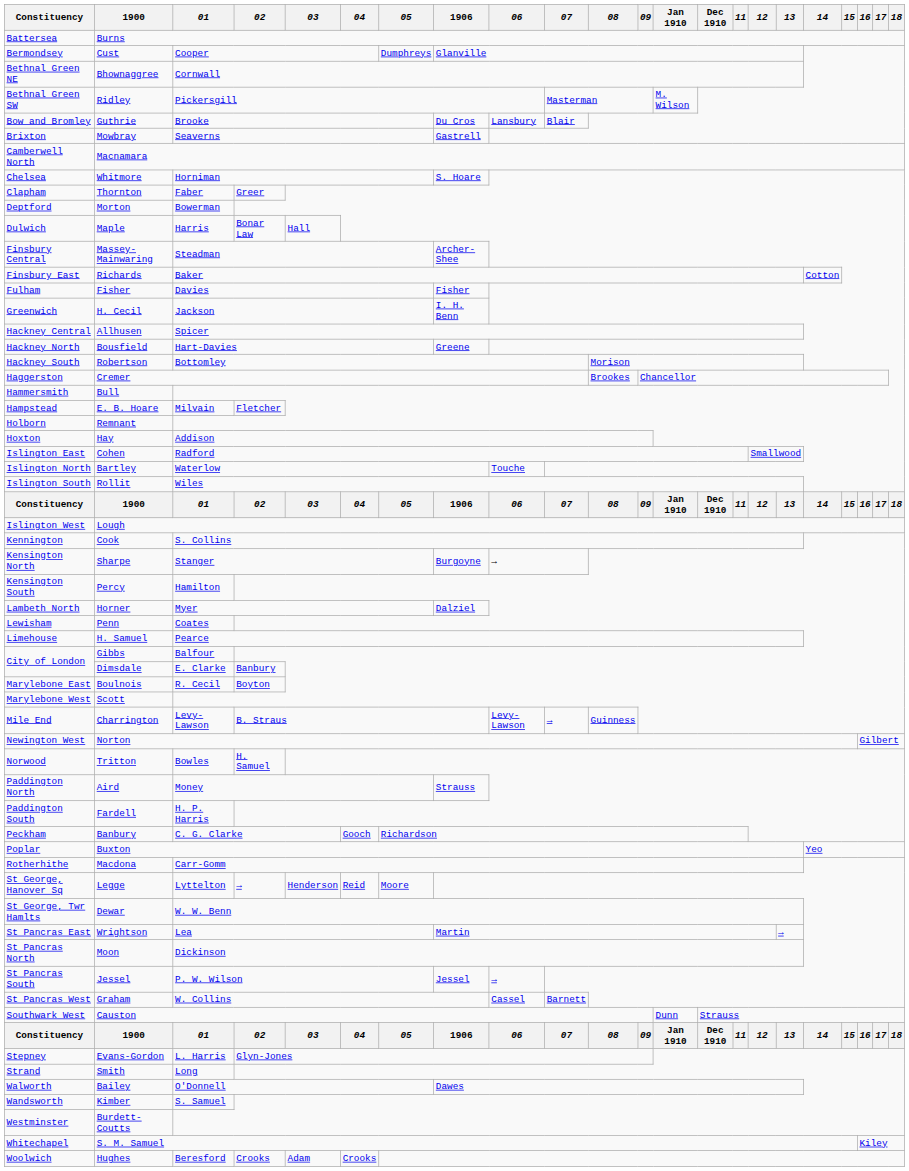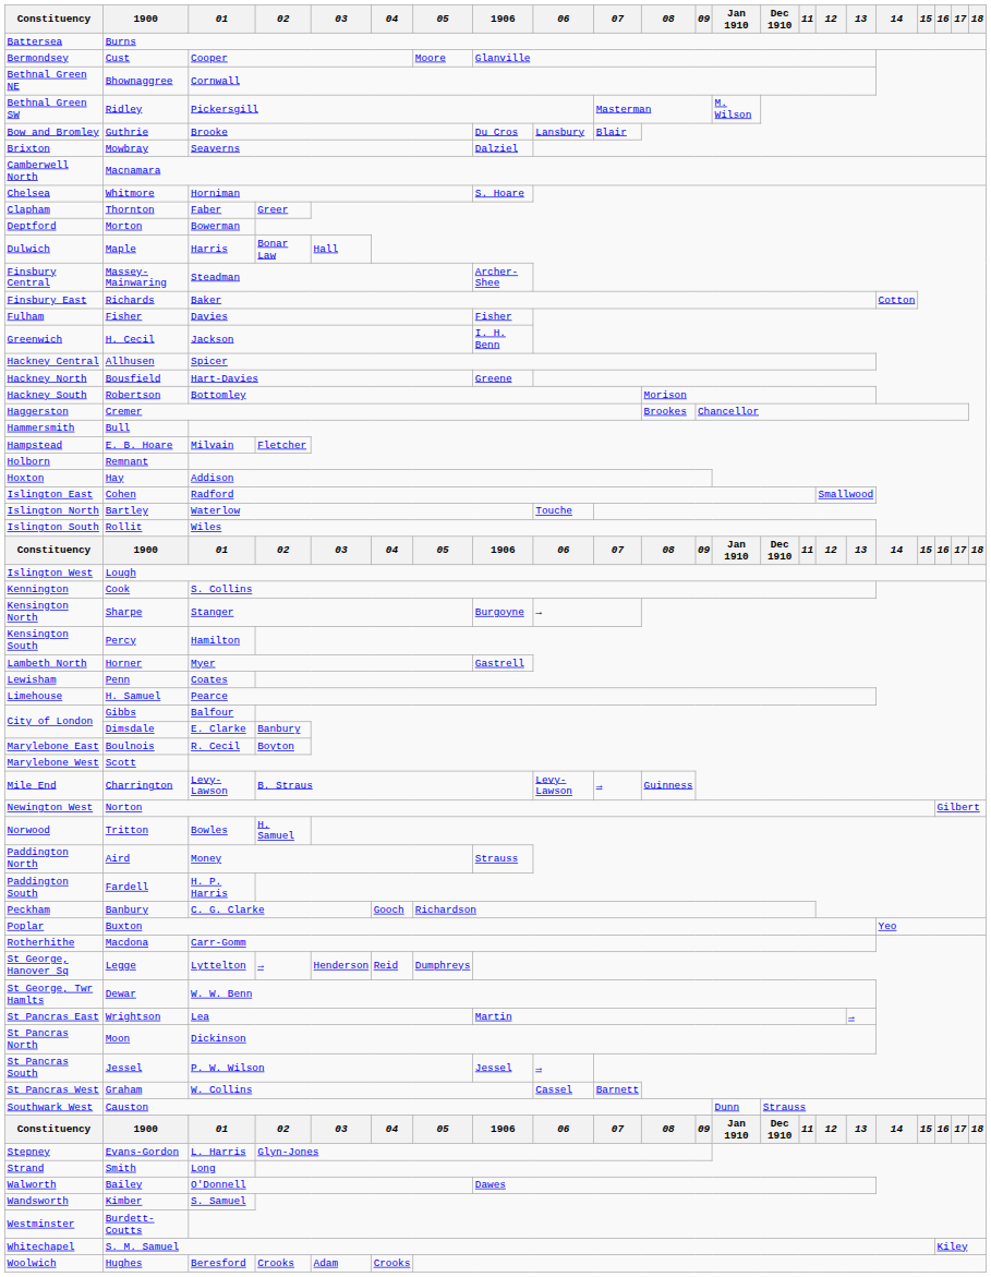Cust | 05: Dumphreys -> Moore
Mowbray | 1906: Gastrell -> Dalziel
Horner | 1906: Dalziel -> Gastrell
Legge | 05: Moore -> Dumphreys
